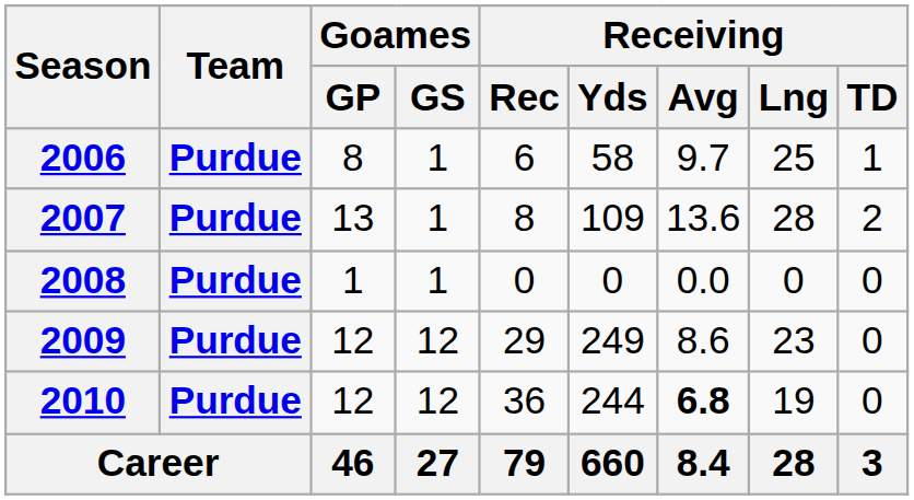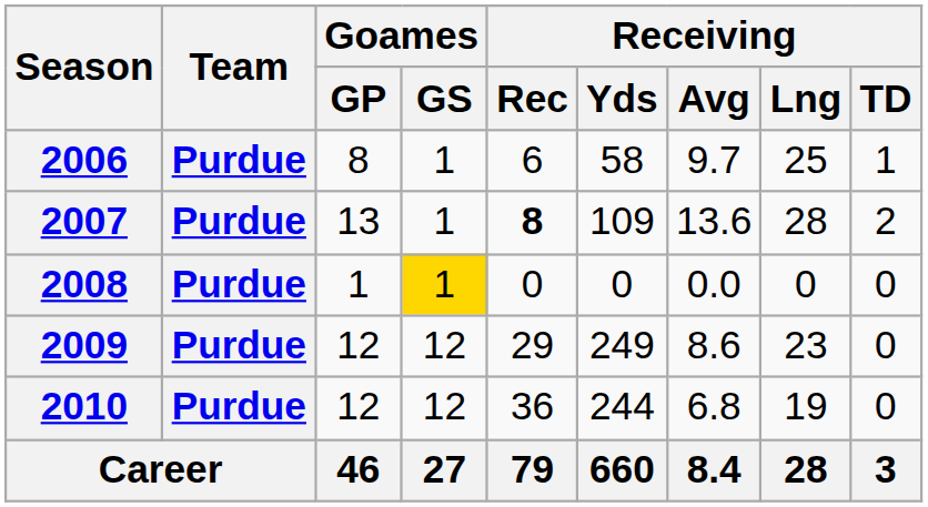2007 | Receiving / Rec: normal -> bold
2008 | Goames / GS: no background -> gold background
2010 | Receiving / Avg: bold -> normal
